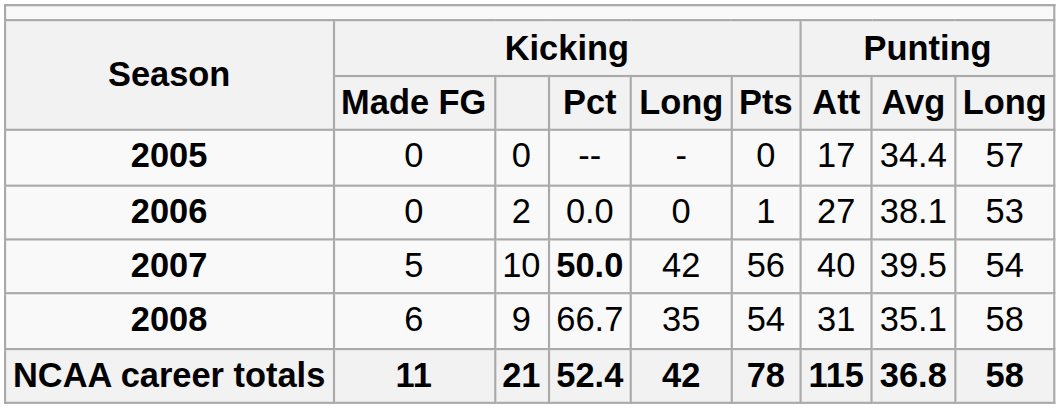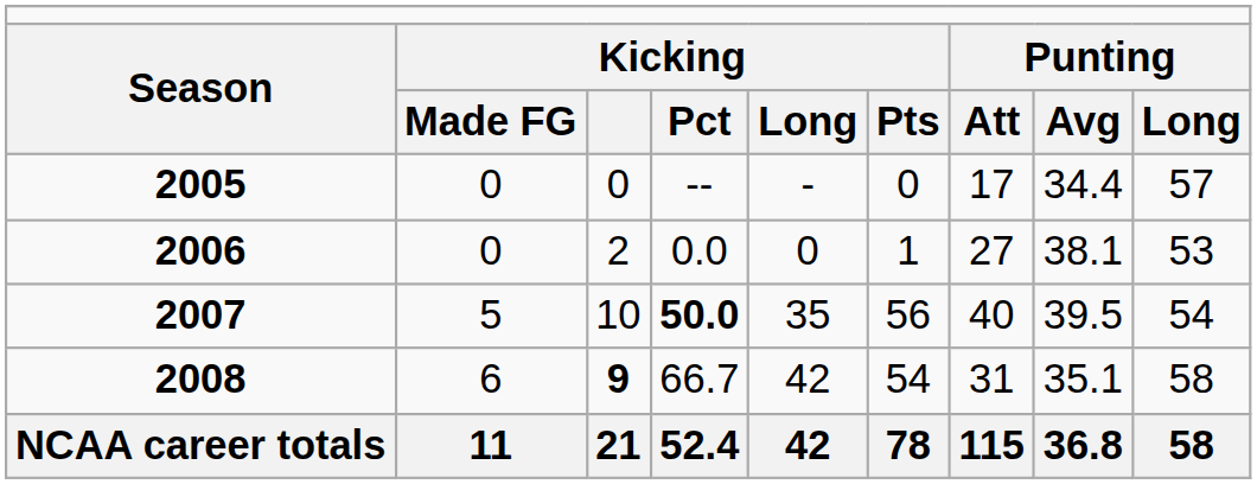2007 | column 5: 42 -> 35
2008 | column 3: normal -> bold
2008 | column 5: 35 -> 42
